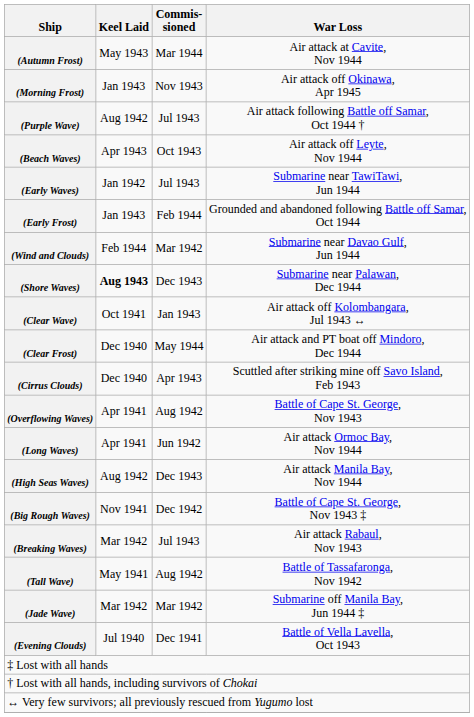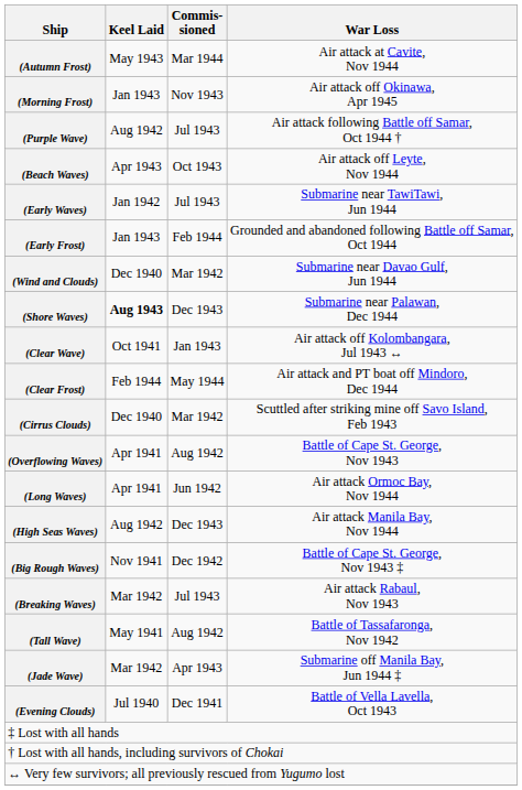(Wind and Clouds) | Keel Laid: Feb 1944 -> Dec 1940
(Clear Frost) | Keel Laid: Dec 1940 -> Feb 1944
(Cirrus Clouds) | Commis- sioned: Apr 1943 -> Mar 1942
(Jade Wave) | Commis- sioned: Mar 1942 -> Apr 1943
